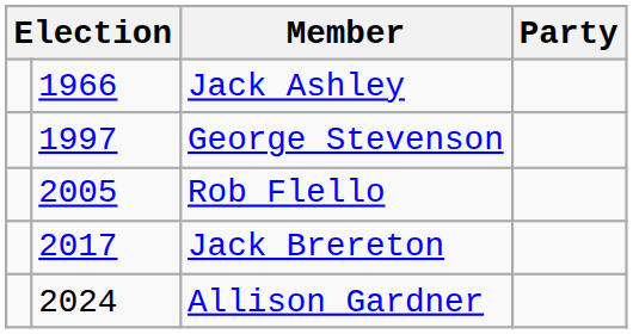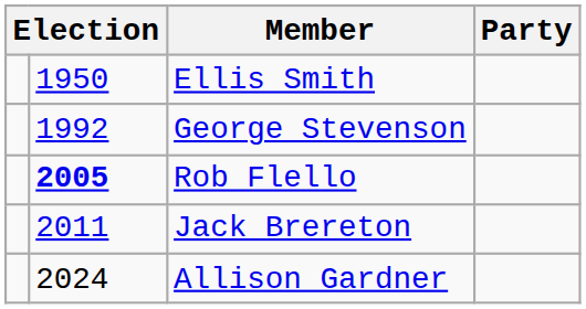+ row: 1950 | Ellis Smith
- row: 1966 | Jack Ashley
George Stevenson | column 2: 1997 -> 1992
Rob Flello | column 2: normal -> bold
Jack Brereton | column 2: 2017 -> 2011
